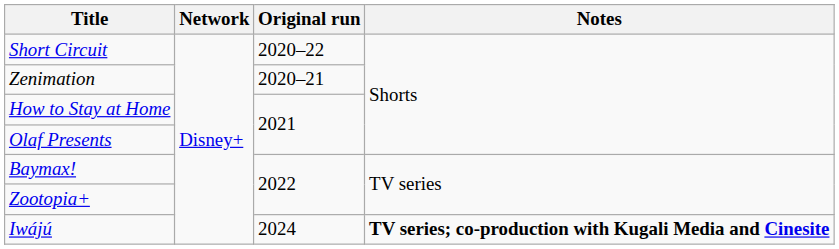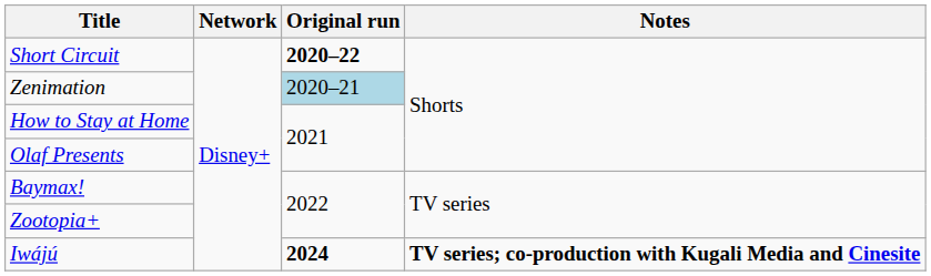Short Circuit | Original run: normal -> bold
Zenimation | Original run: no background -> lightblue background
Iwájú | Original run: normal -> bold
